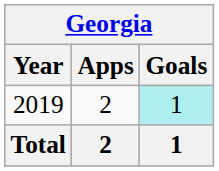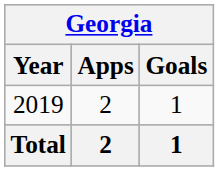2019 | Goals: paleturquoise background -> no background
